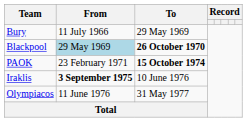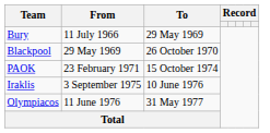Blackpool | From: lightblue background -> no background
Blackpool | To: bold -> normal
PAOK | To: bold -> normal
Iraklis | From: bold -> normal
